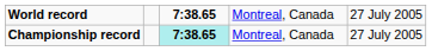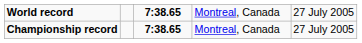Championship record | column 3: paleturquoise background -> no background
